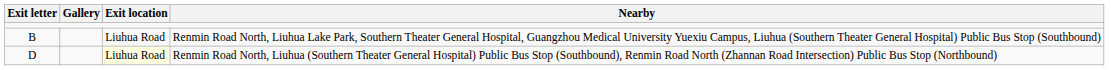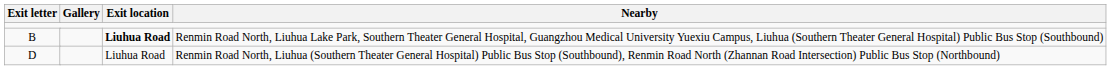B | Exit location: normal -> bold
D | Exit location: lightyellow background -> no background
